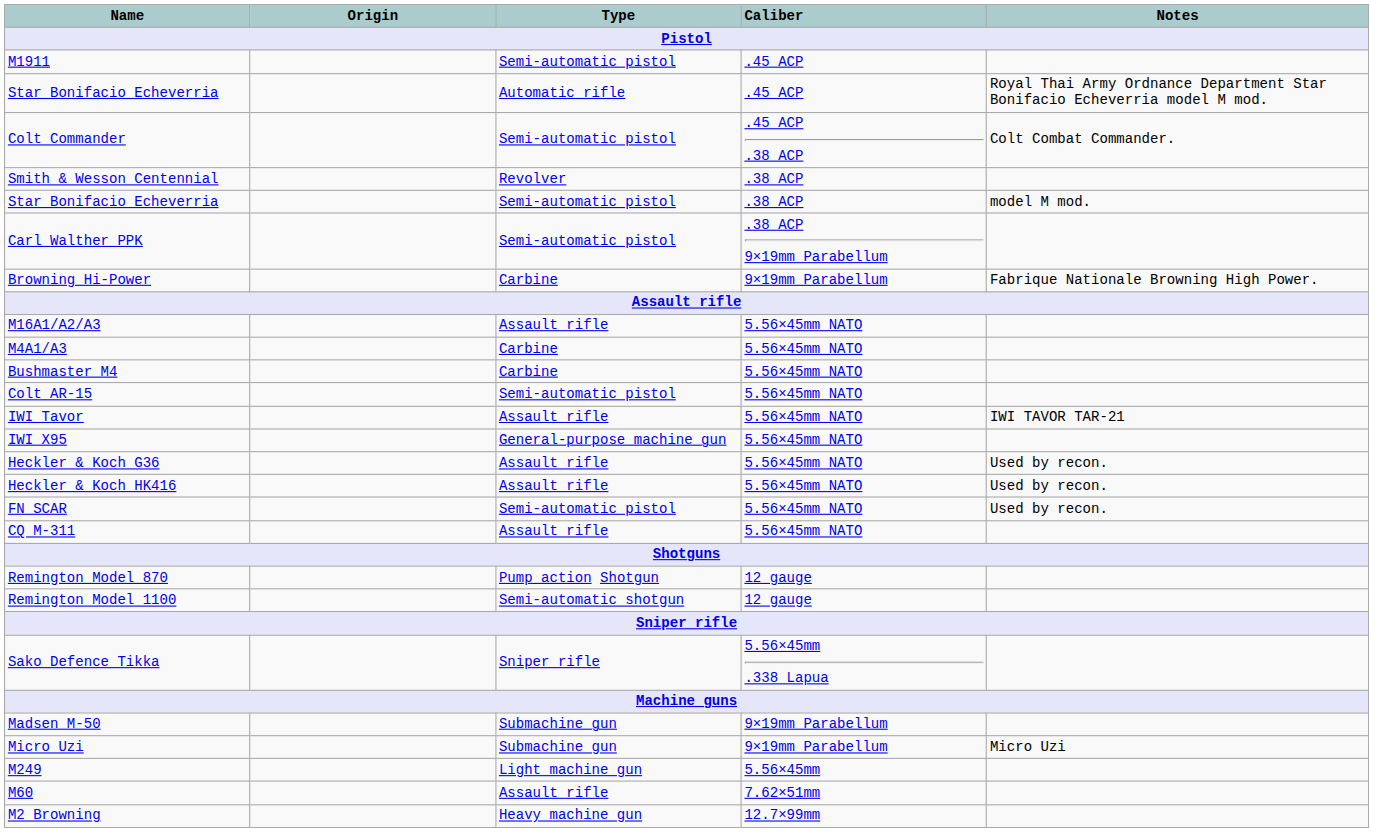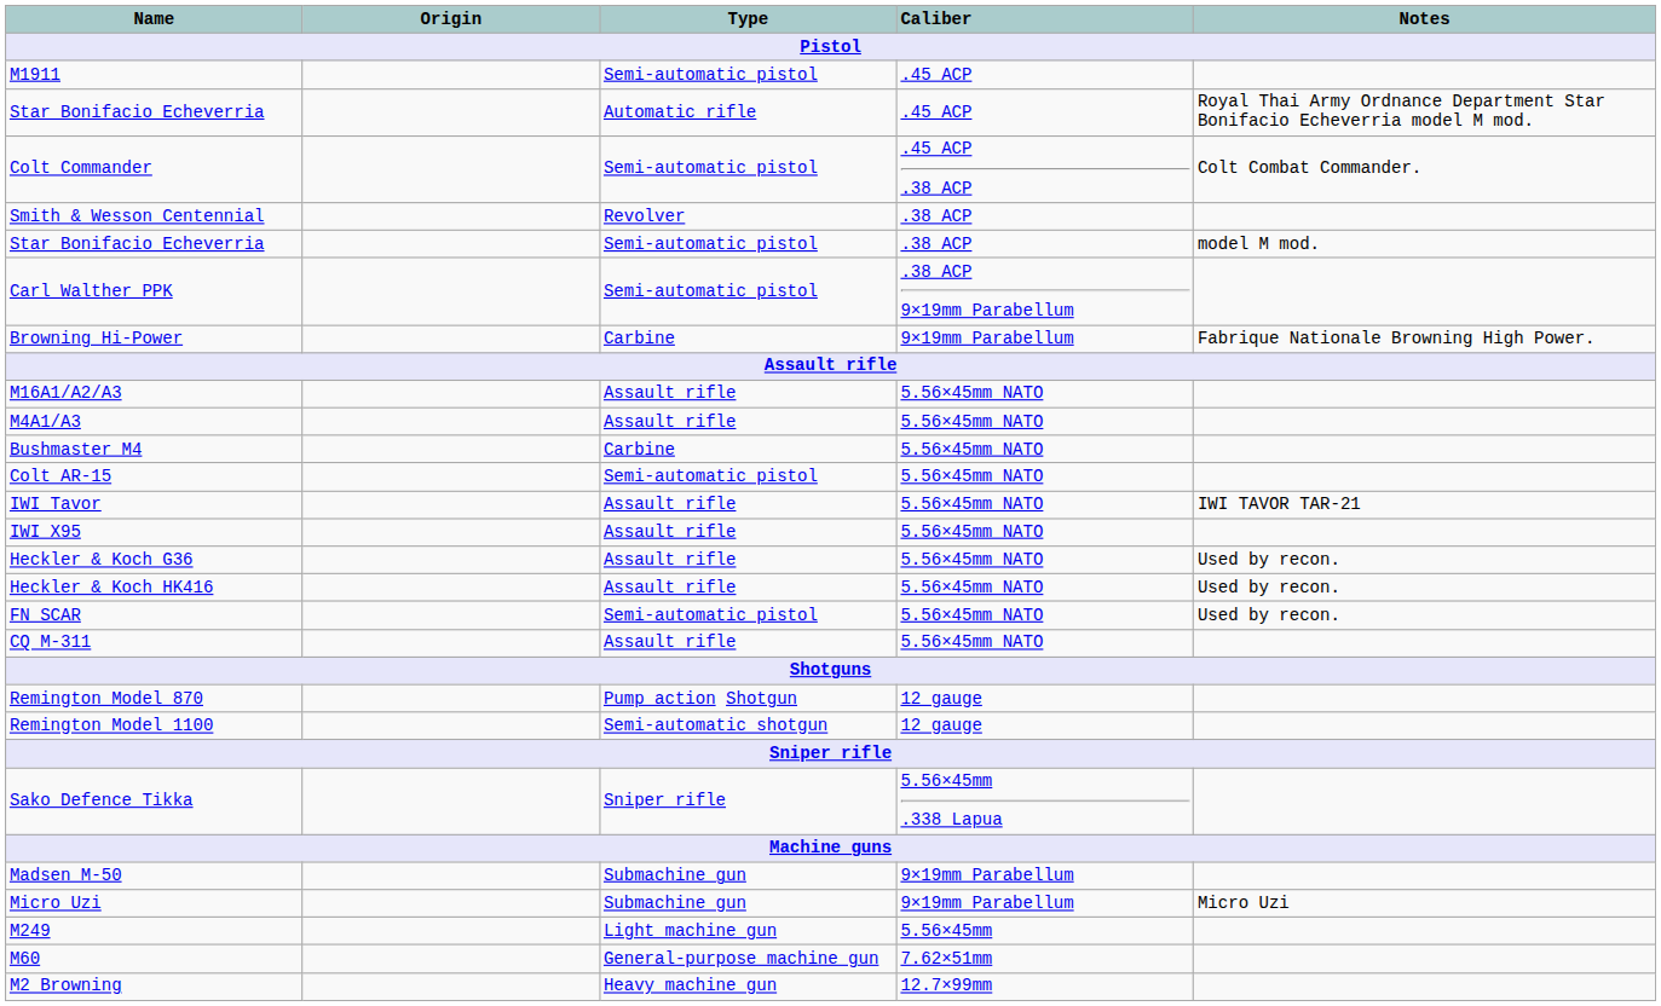M4A1/A3 | Type: Carbine -> Assault rifle
IWI X95 | Type: General-purpose machine gun -> Assault rifle
M60 | Type: Assault rifle -> General-purpose machine gun
